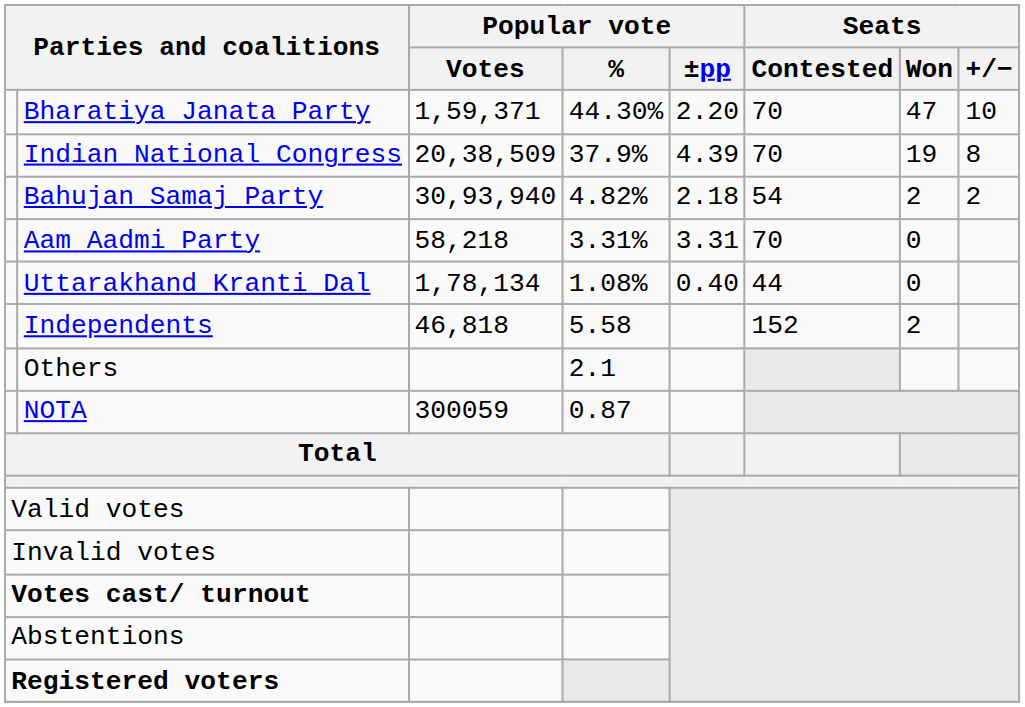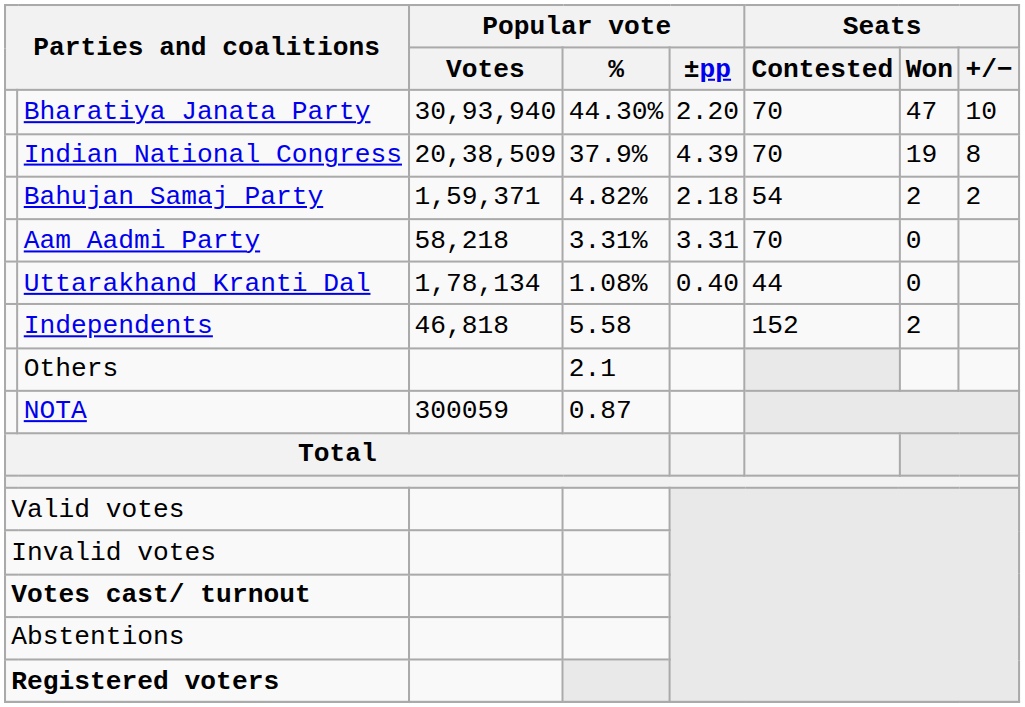Bharatiya Janata Party | Popular vote / Votes: 1,59,371 -> 30,93,940
Bahujan Samaj Party | Popular vote / Votes: 30,93,940 -> 1,59,371
